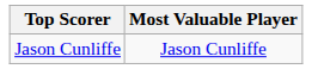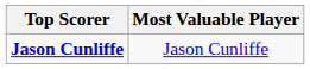row 2 | Top Scorer: normal -> bold
